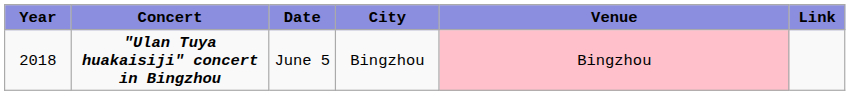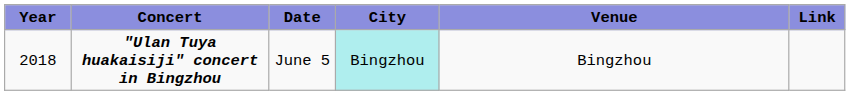"Ulan Tuya huakaisiji" concert in Bingzhou | City: no background -> paleturquoise background
"Ulan Tuya huakaisiji" concert in Bingzhou | Venue: pink background -> no background
